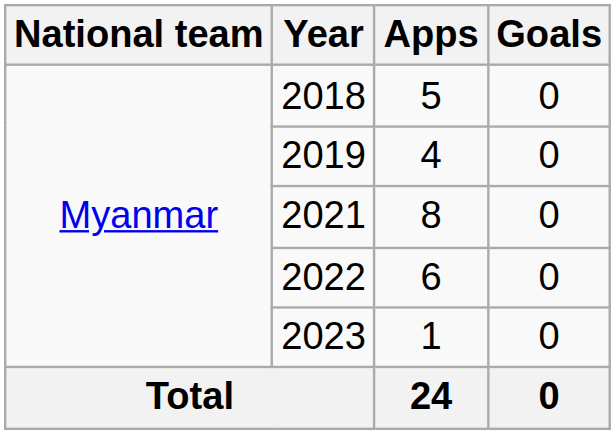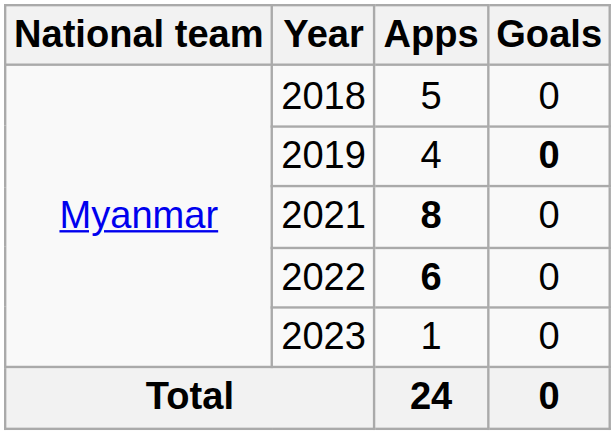2019 | Goals: normal -> bold
2021 | Apps: normal -> bold
2022 | Apps: normal -> bold
